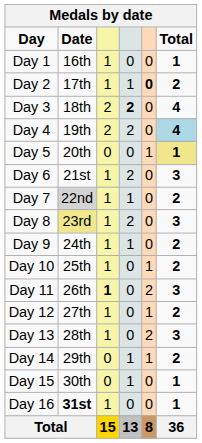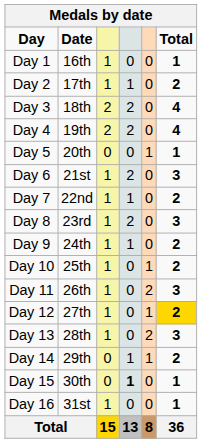Day 2 | column 5: bold -> normal
Day 3 | column 4: bold -> normal
Day 4 | Total: lightblue background -> no background
Day 5 | Total: khaki background -> no background
Day 7 | Date: lightgrey background -> no background
Day 8 | Date: khaki background -> no background
Day 11 | column 3: bold -> normal
Day 12 | Total: no background -> gold background
Day 15 | column 4: normal -> bold
Day 16 | Date: bold -> normal
